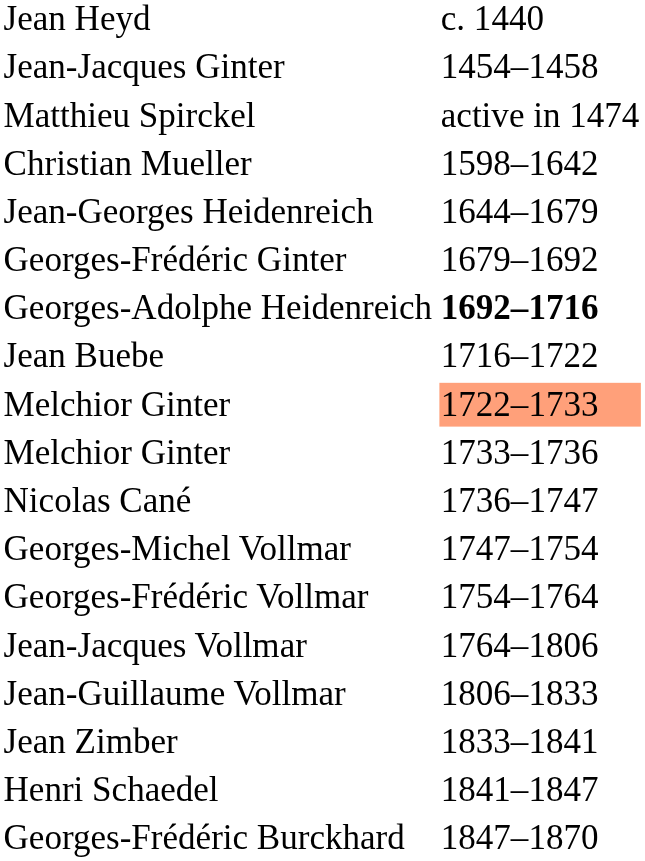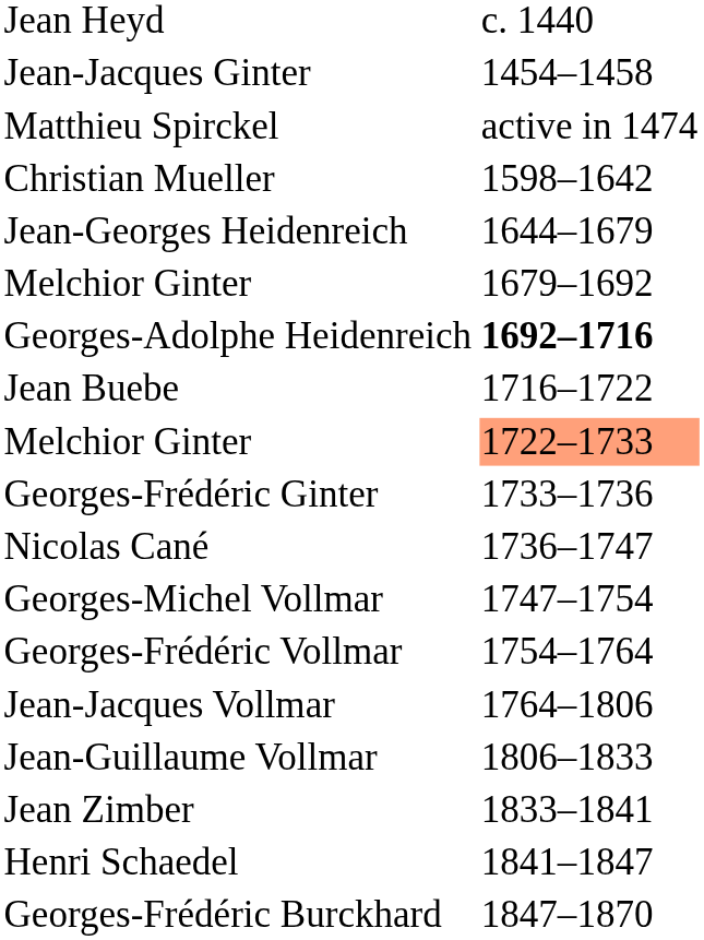row 6 | column 1: Georges-Frédéric Ginter -> Melchior Ginter
row 10 | column 1: Melchior Ginter -> Georges-Frédéric Ginter
